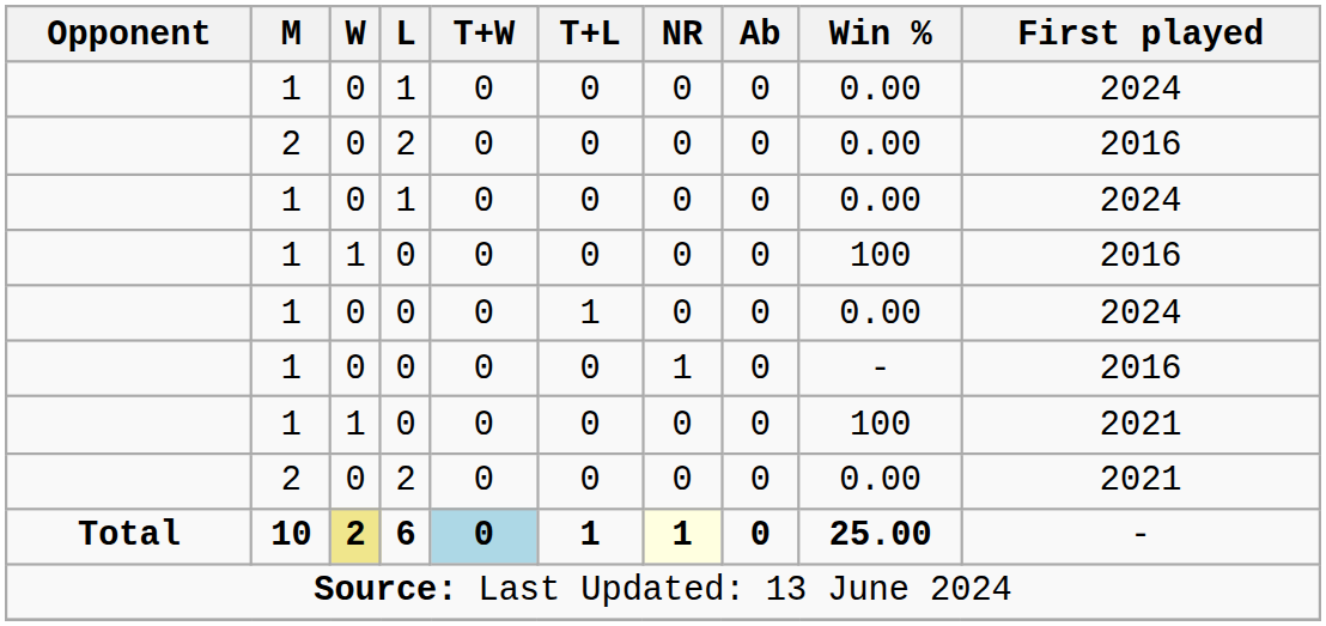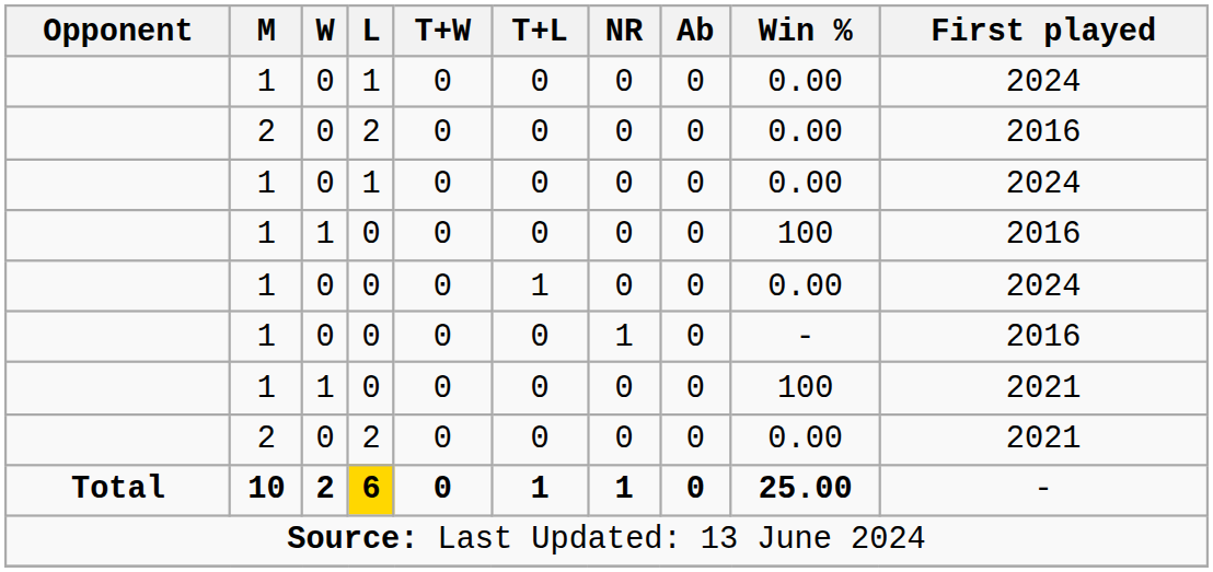6 | W: khaki background -> no background
6 | L: no background -> gold background
6 | T+W: lightblue background -> no background
6 | NR: lightyellow background -> no background
